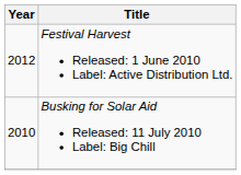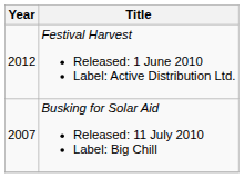row 3 | Year: 2010 -> 2007
